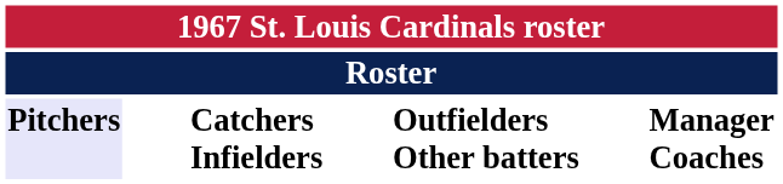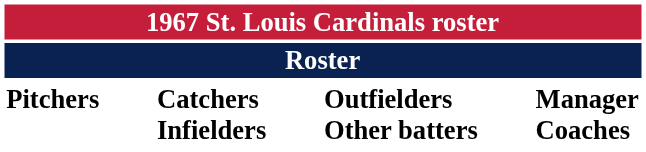Pitchers | column 1: lavender background -> no background
